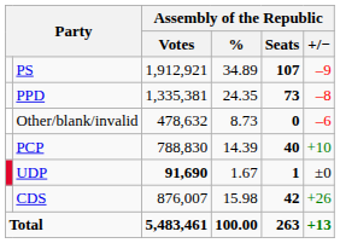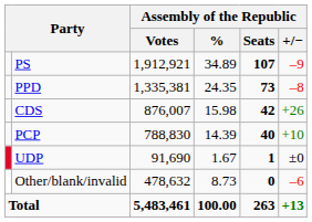rows swapped: CDS <-> Other/blank/invalid
UDP | Assembly of the Republic / Votes: bold -> normal
